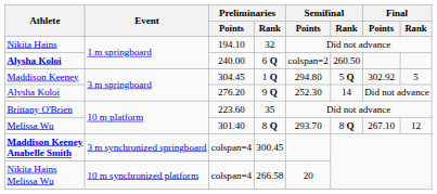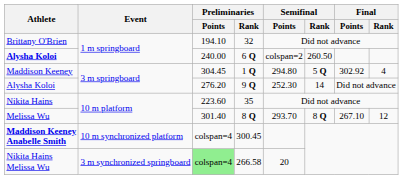32 | Athlete: Nikita Hains -> Brittany O'Brien
1 Q | Final / Rank: 5 -> 4
35 | Athlete: Brittany O'Brien -> Nikita Hains
300.45 | Event: 3 m synchronized springboard -> 10 m synchronized platform
266.58 | Event: 10 m synchronized platform -> 3 m synchronized springboard
266.58 | Preliminaries / Points: no background -> lightgreen background
